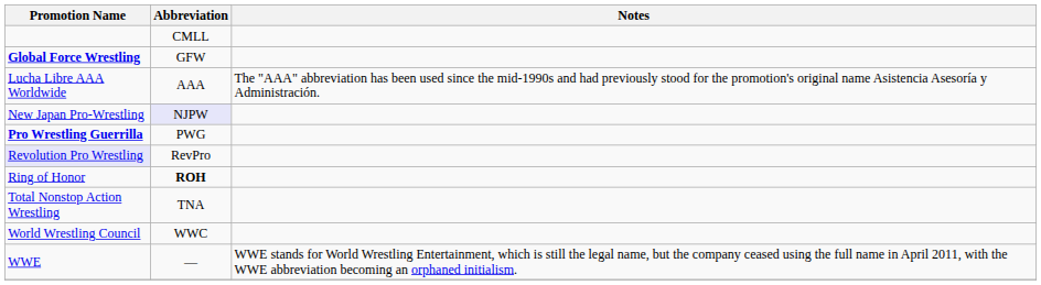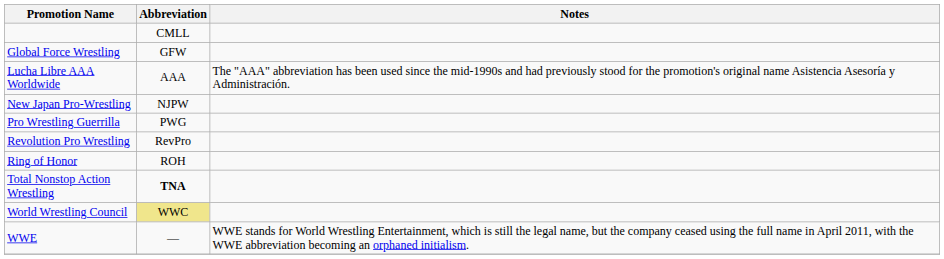Global Force Wrestling | Promotion Name: bold -> normal
New Japan Pro-Wrestling | Abbreviation: lavender background -> no background
Pro Wrestling Guerrilla | Promotion Name: bold -> normal
Revolution Pro Wrestling | Promotion Name: lavender background -> no background
Ring of Honor | Abbreviation: bold -> normal
Total Nonstop Action Wrestling | Abbreviation: normal -> bold
World Wrestling Council | Abbreviation: no background -> khaki background
